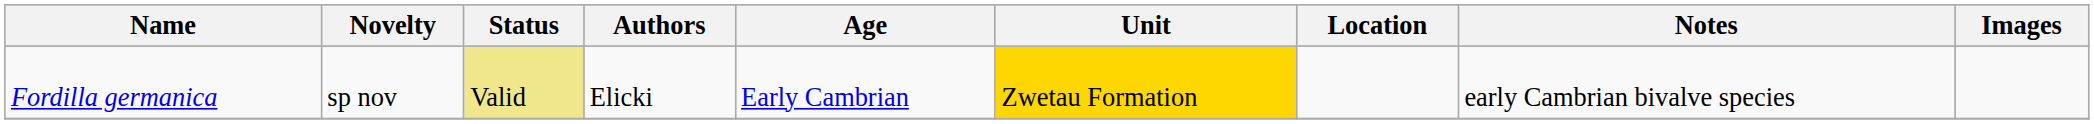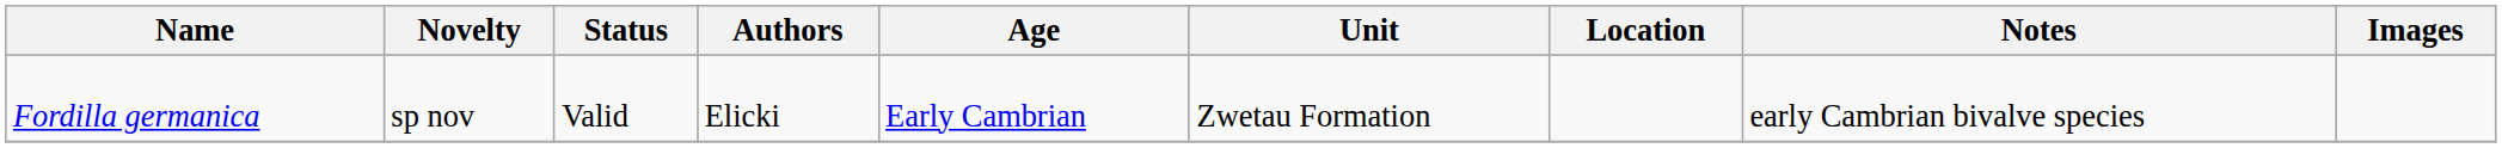Fordilla germanica | Status: khaki background -> no background
Fordilla germanica | Unit: gold background -> no background
